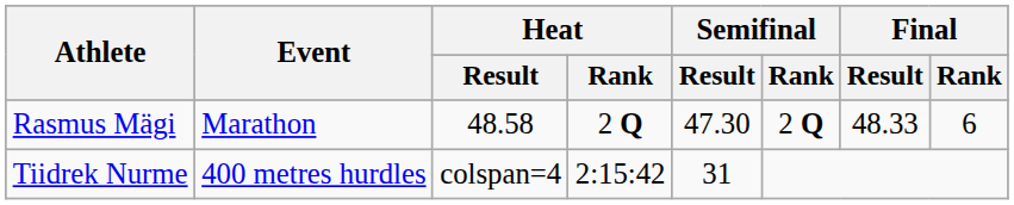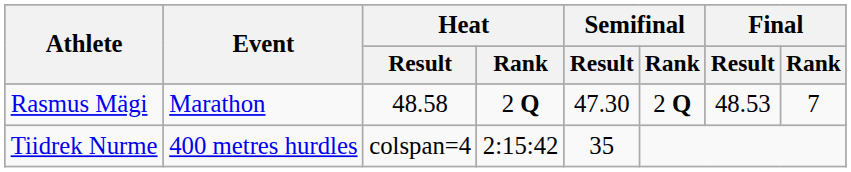Rasmus Mägi | Final / Result: 48.33 -> 48.53
Rasmus Mägi | Final / Rank: 6 -> 7
Tiidrek Nurme | Semifinal / Result: 31 -> 35
